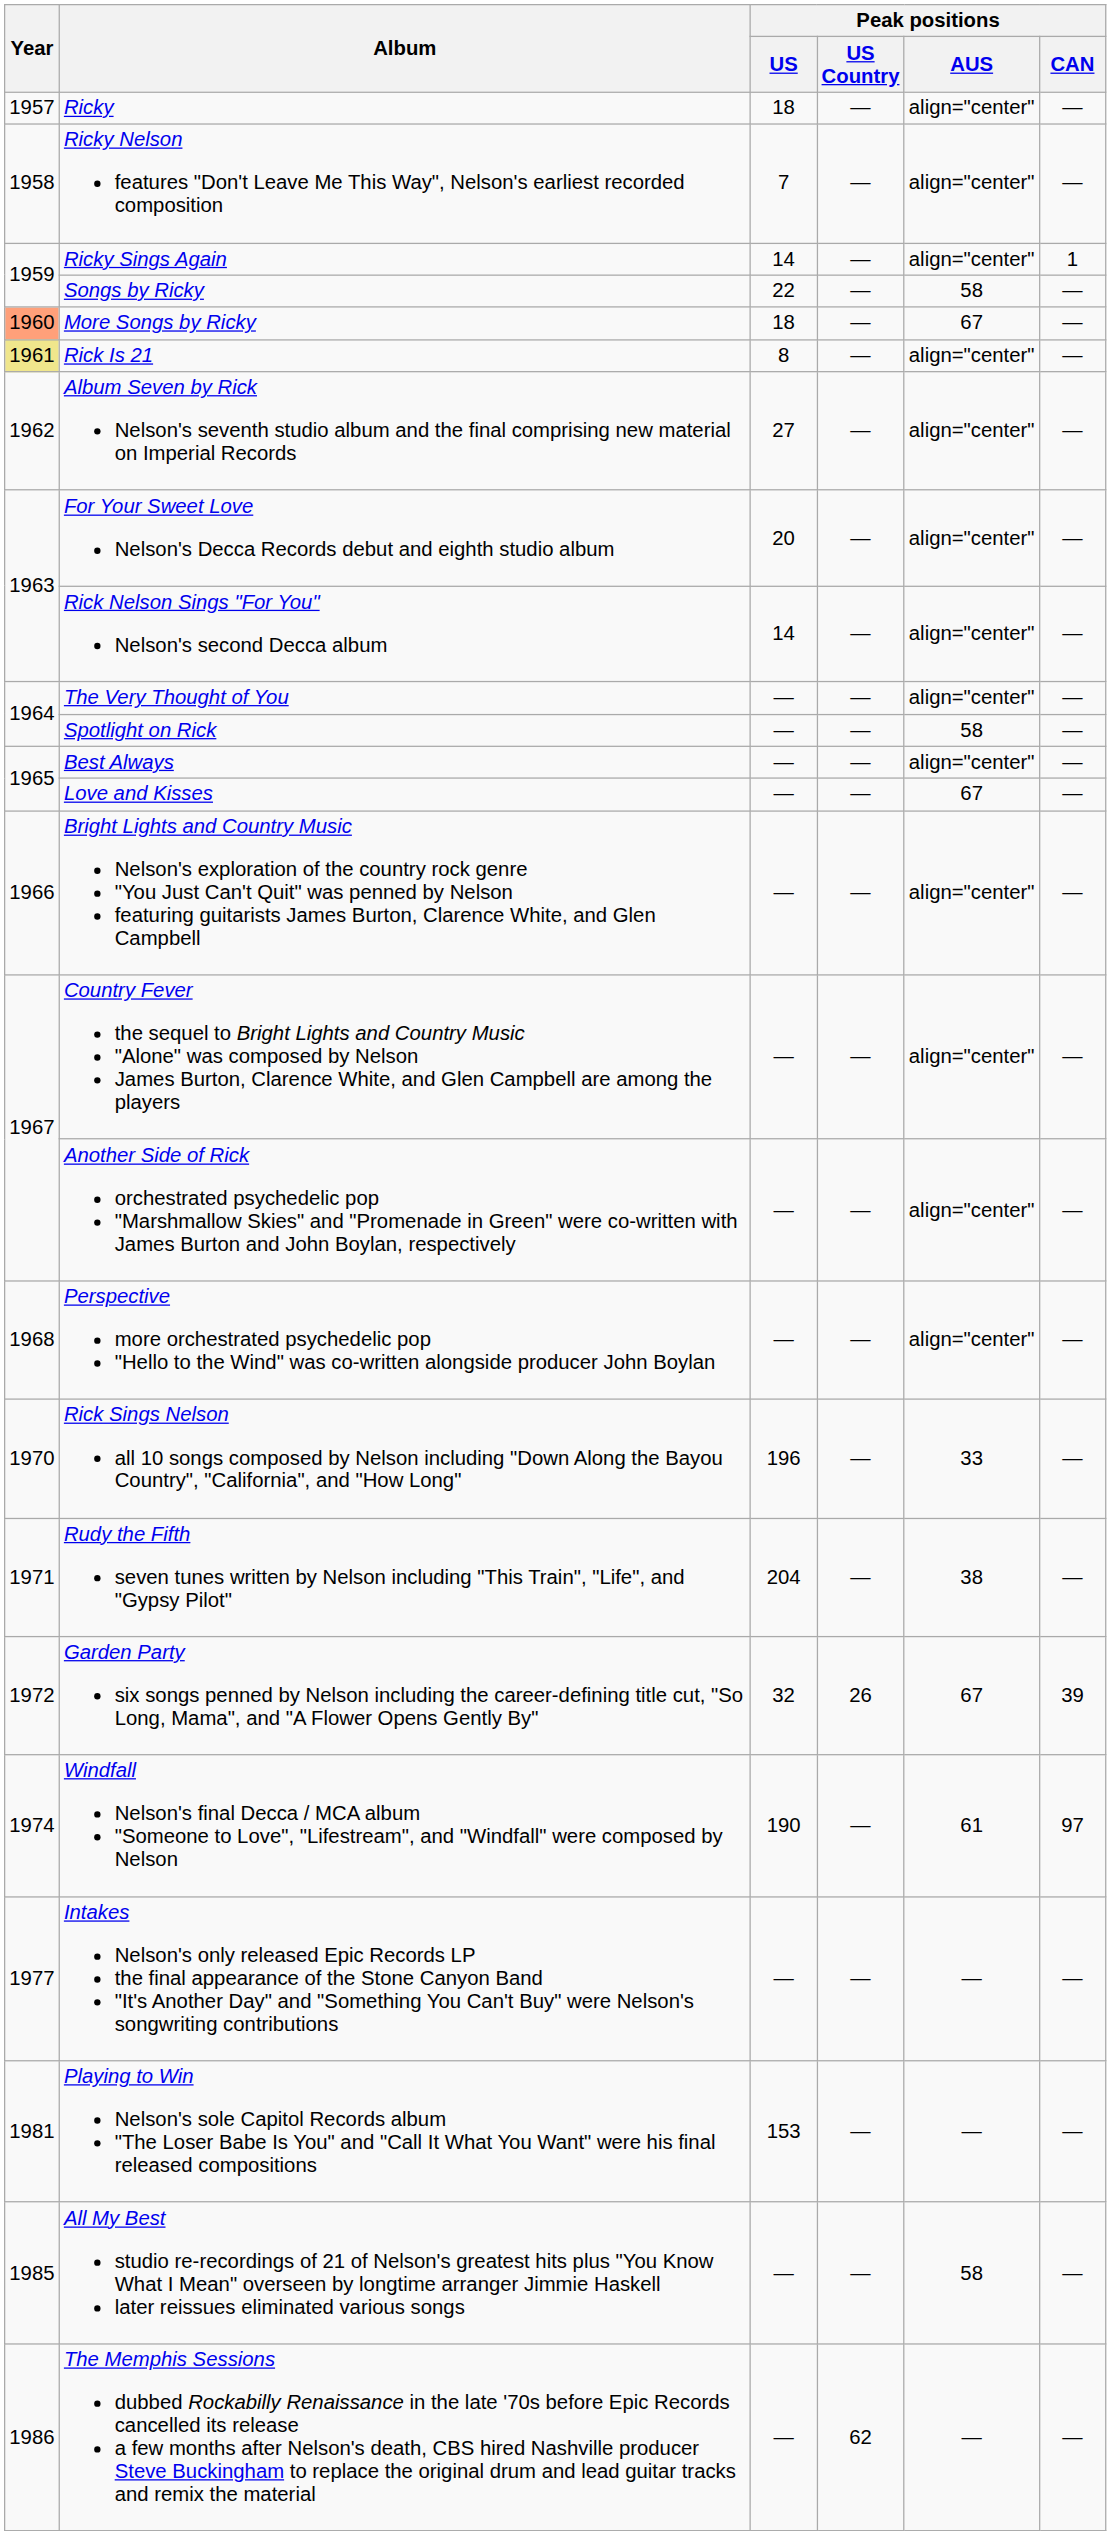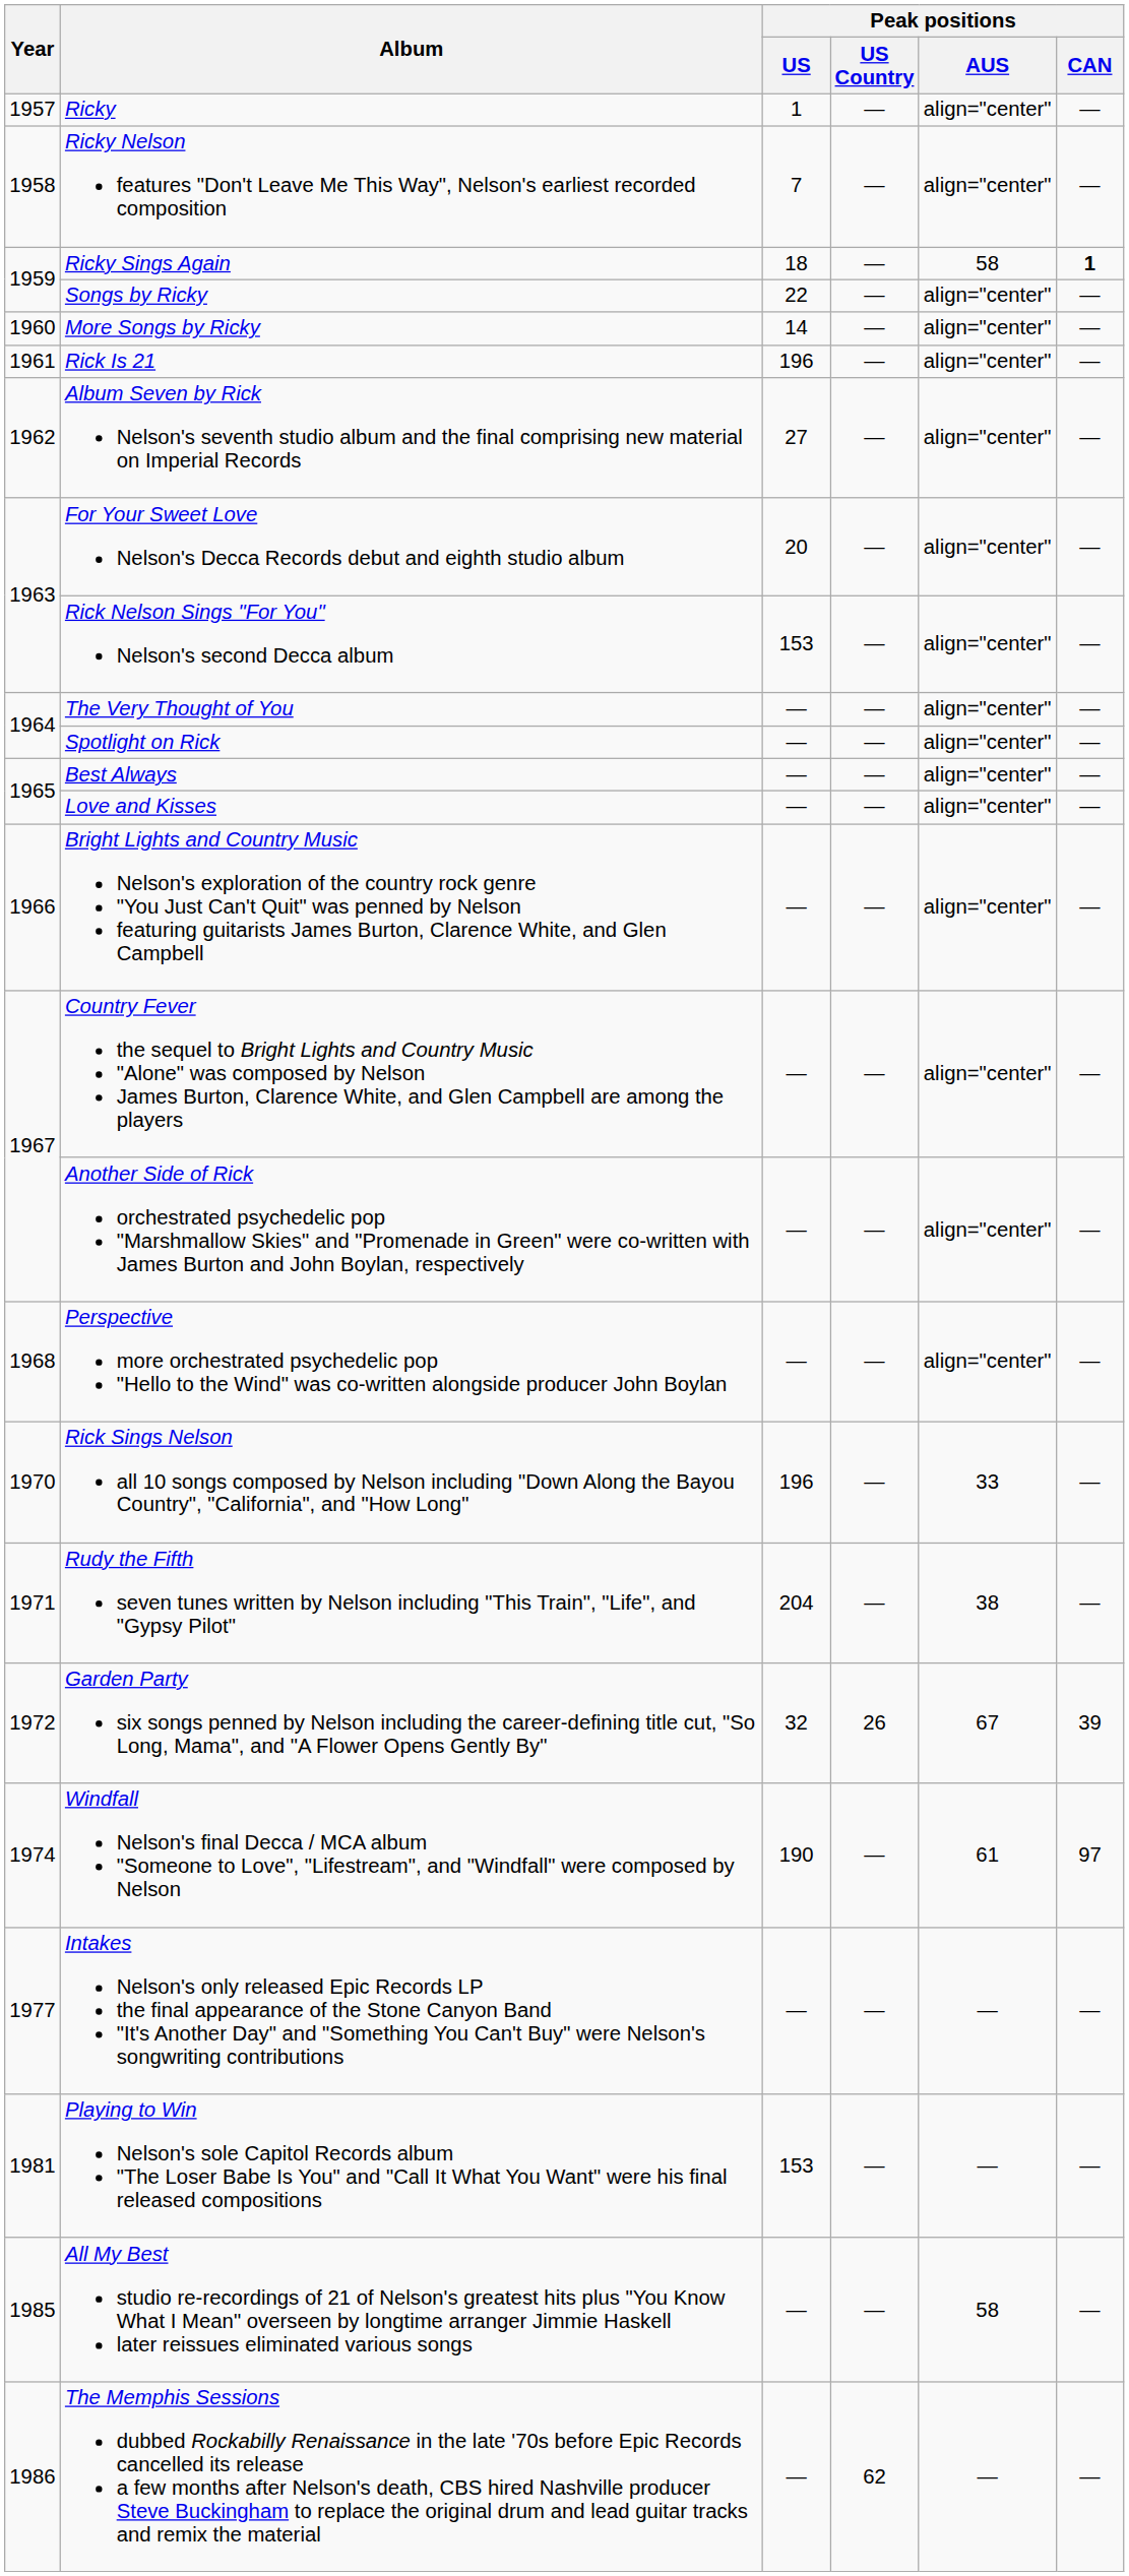Ricky | Peak positions / US: 18 -> 1
Ricky Sings Again | Peak positions / US: 14 -> 18
Ricky Sings Again | Peak positions / AUS: align="center" -> 58
Ricky Sings Again | Peak positions / CAN: normal -> bold
Songs by Ricky | Peak positions / AUS: 58 -> align="center"
More Songs by Ricky | Year: lightsalmon background -> no background
More Songs by Ricky | Peak positions / US: 18 -> 14
More Songs by Ricky | Peak positions / AUS: 67 -> align="center"
Rick Is 21 | Year: khaki background -> no background
Rick Is 21 | Peak positions / US: 8 -> 196
Rick Nelson Sings "For You" Nelson's second Decca album | Peak positions / US: 14 -> 153
Spotlight on Rick | Peak positions / AUS: 58 -> align="center"
Love and Kisses | Peak positions / AUS: 67 -> align="center"
